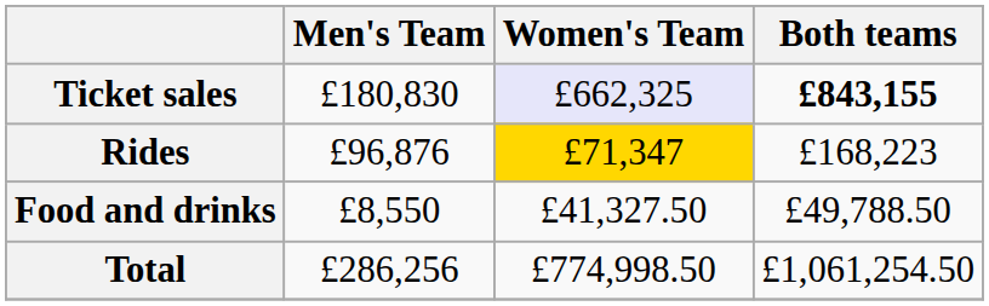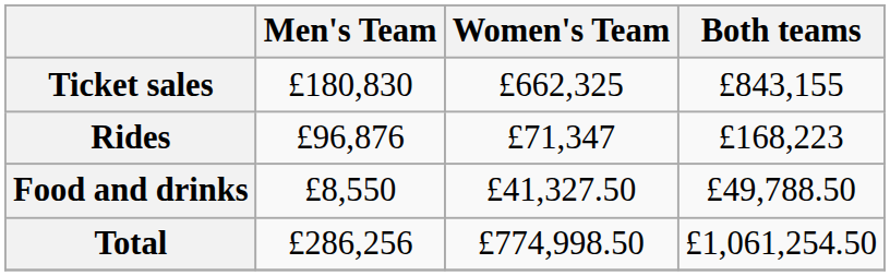Ticket sales | Women's Team: lavender background -> no background
Ticket sales | Both teams: bold -> normal
Rides | Women's Team: gold background -> no background
